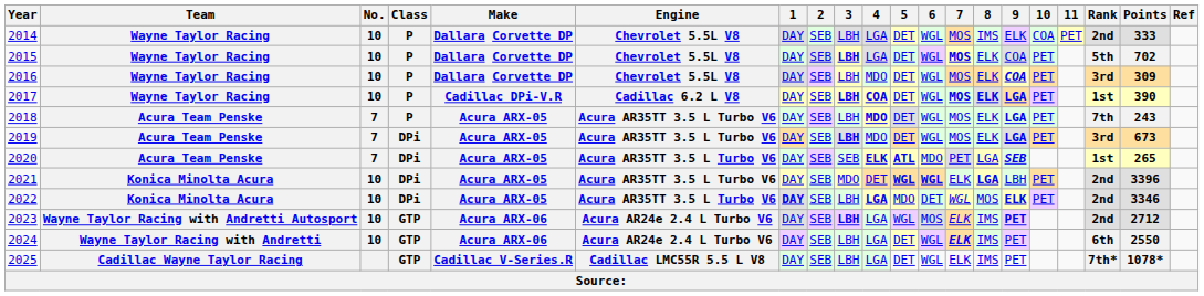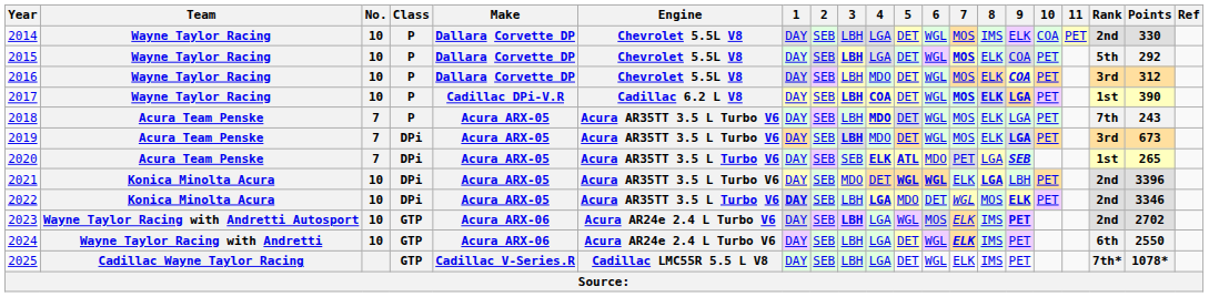2014 | Points: 333 -> 330
2015 | Points: 702 -> 292
2016 | Points: 309 -> 312
2018 | 9: bold -> normal
2023 | Points: 2712 -> 2702
